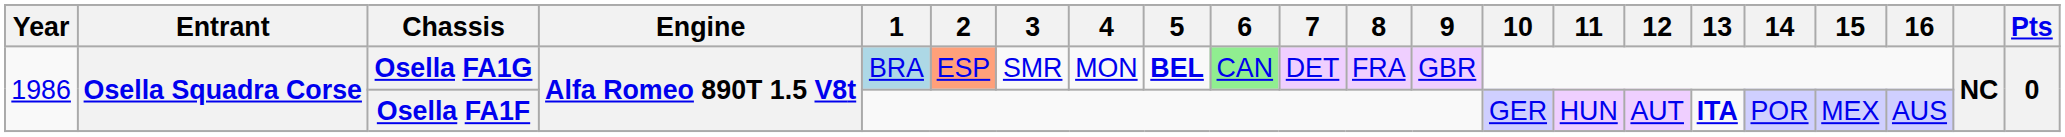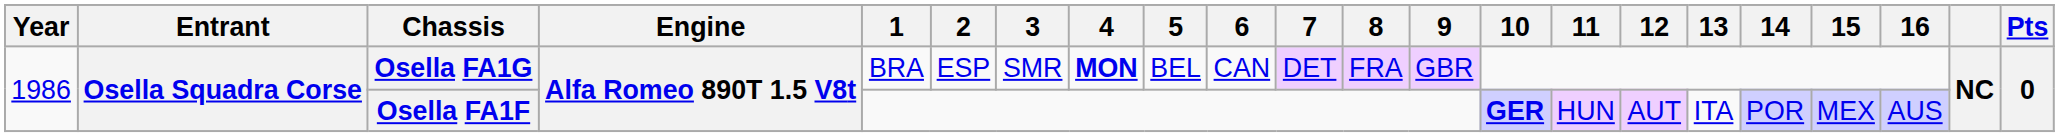Osella FA1G | 1: lightblue background -> no background
Osella FA1G | 2: lightsalmon background -> no background
Osella FA1G | 4: normal -> bold
Osella FA1G | 5: bold -> normal
Osella FA1G | 6: lightgreen background -> no background
Osella FA1F | 10: normal -> bold
Osella FA1F | 13: bold -> normal
